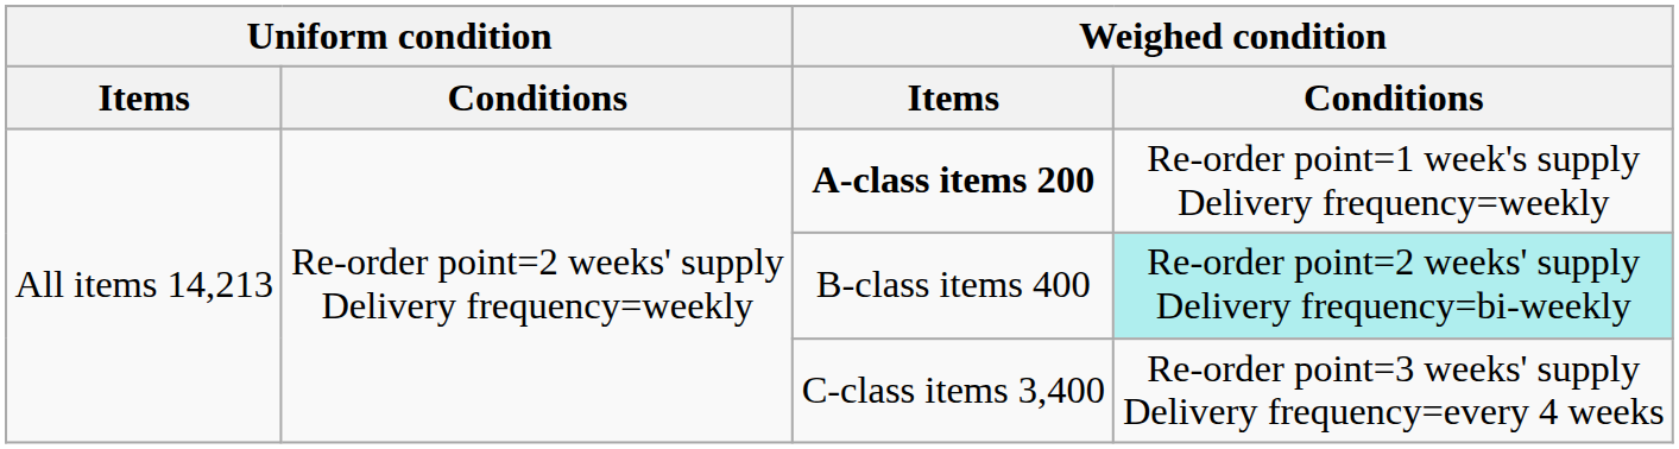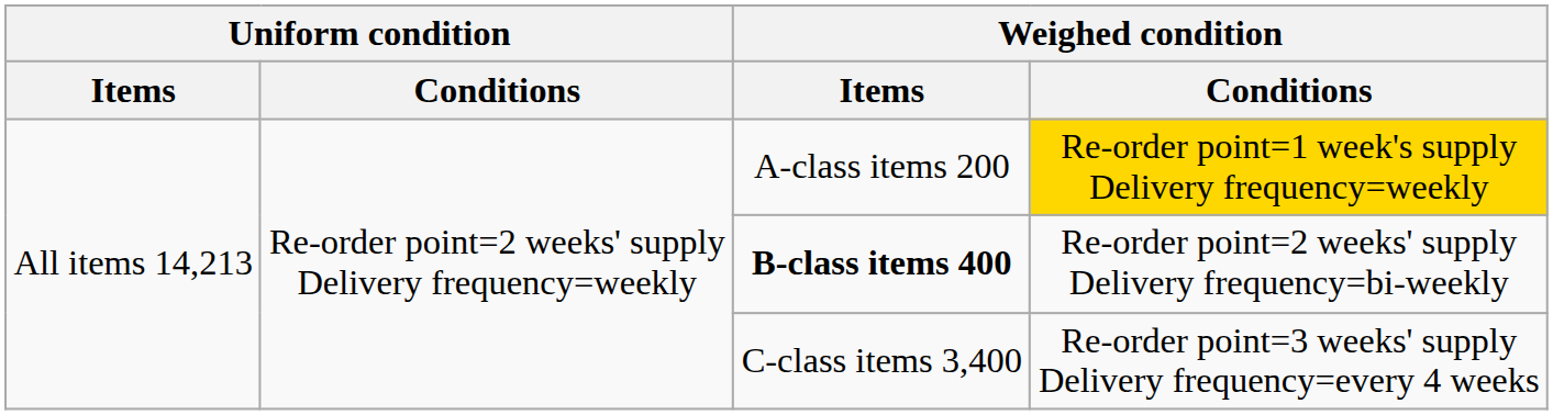row 3 | Weighed condition / Items: bold -> normal
row 3 | Weighed condition / Conditions: no background -> gold background
row 4 | Weighed condition / Items: normal -> bold
row 4 | Weighed condition / Conditions: paleturquoise background -> no background
